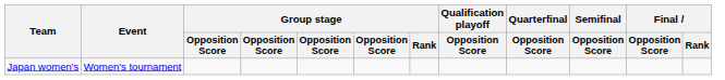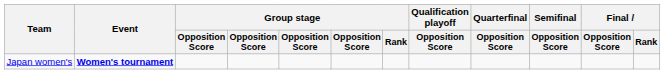Japan women's | Event: normal -> bold
